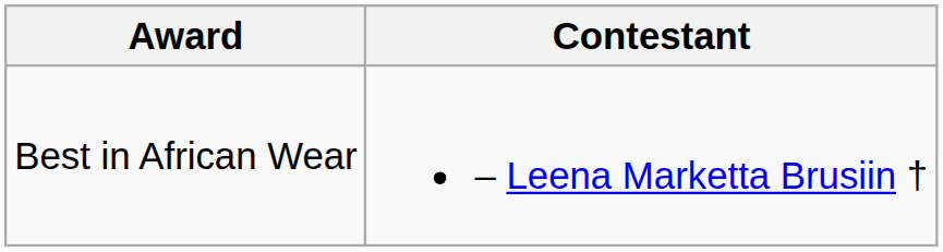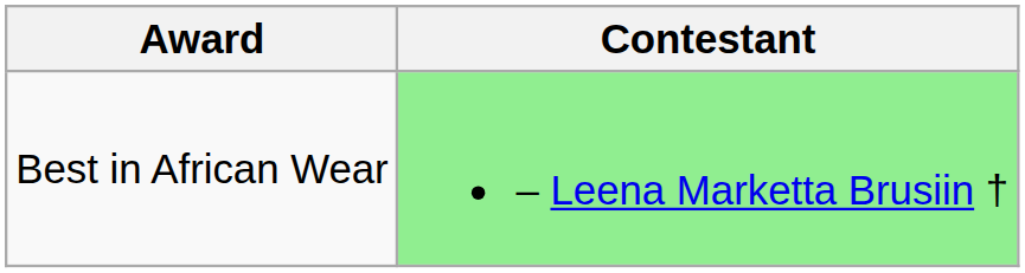Best in African Wear | Contestant: no background -> lightgreen background
